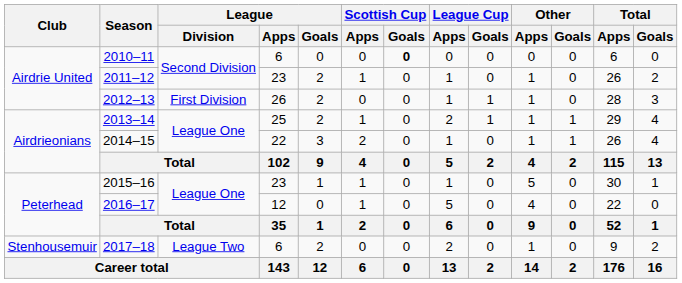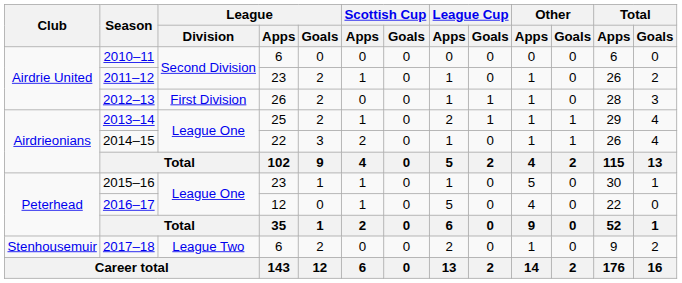2010–11 | Scottish Cup / Goals: bold -> normal
